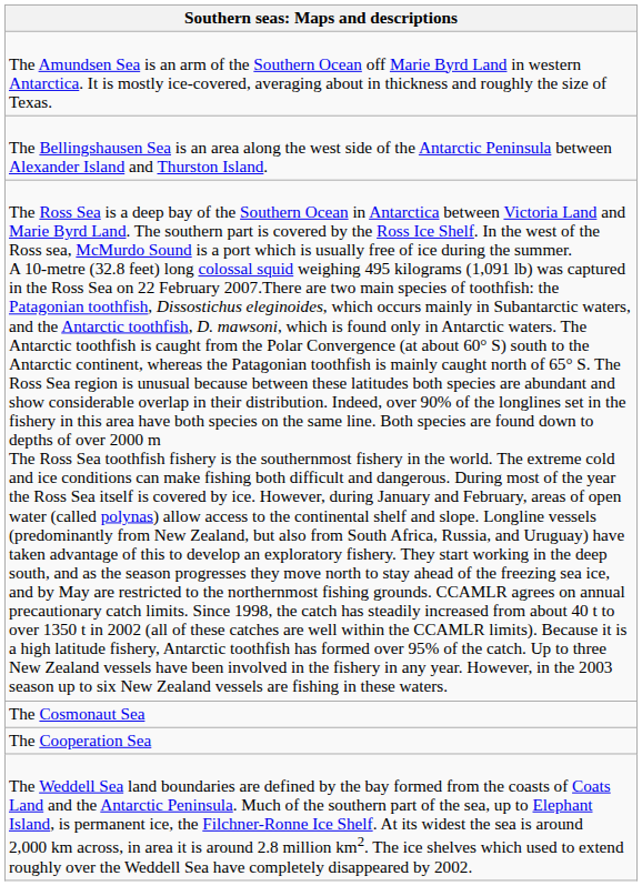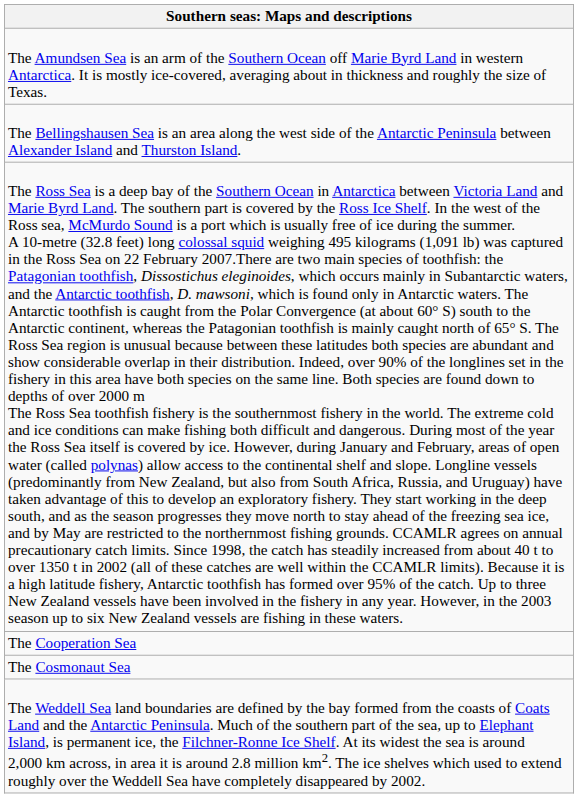row 5 | column 1: The Cosmonaut Sea -> The Cooperation Sea
row 6 | column 1: The Cooperation Sea -> The Cosmonaut Sea
